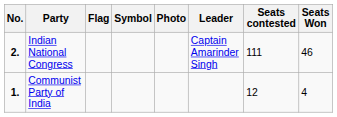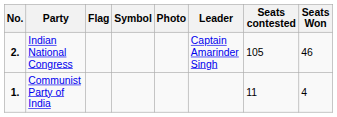Indian National Congress | Seats contested: 111 -> 105
Communist Party of India | Seats contested: 12 -> 11
